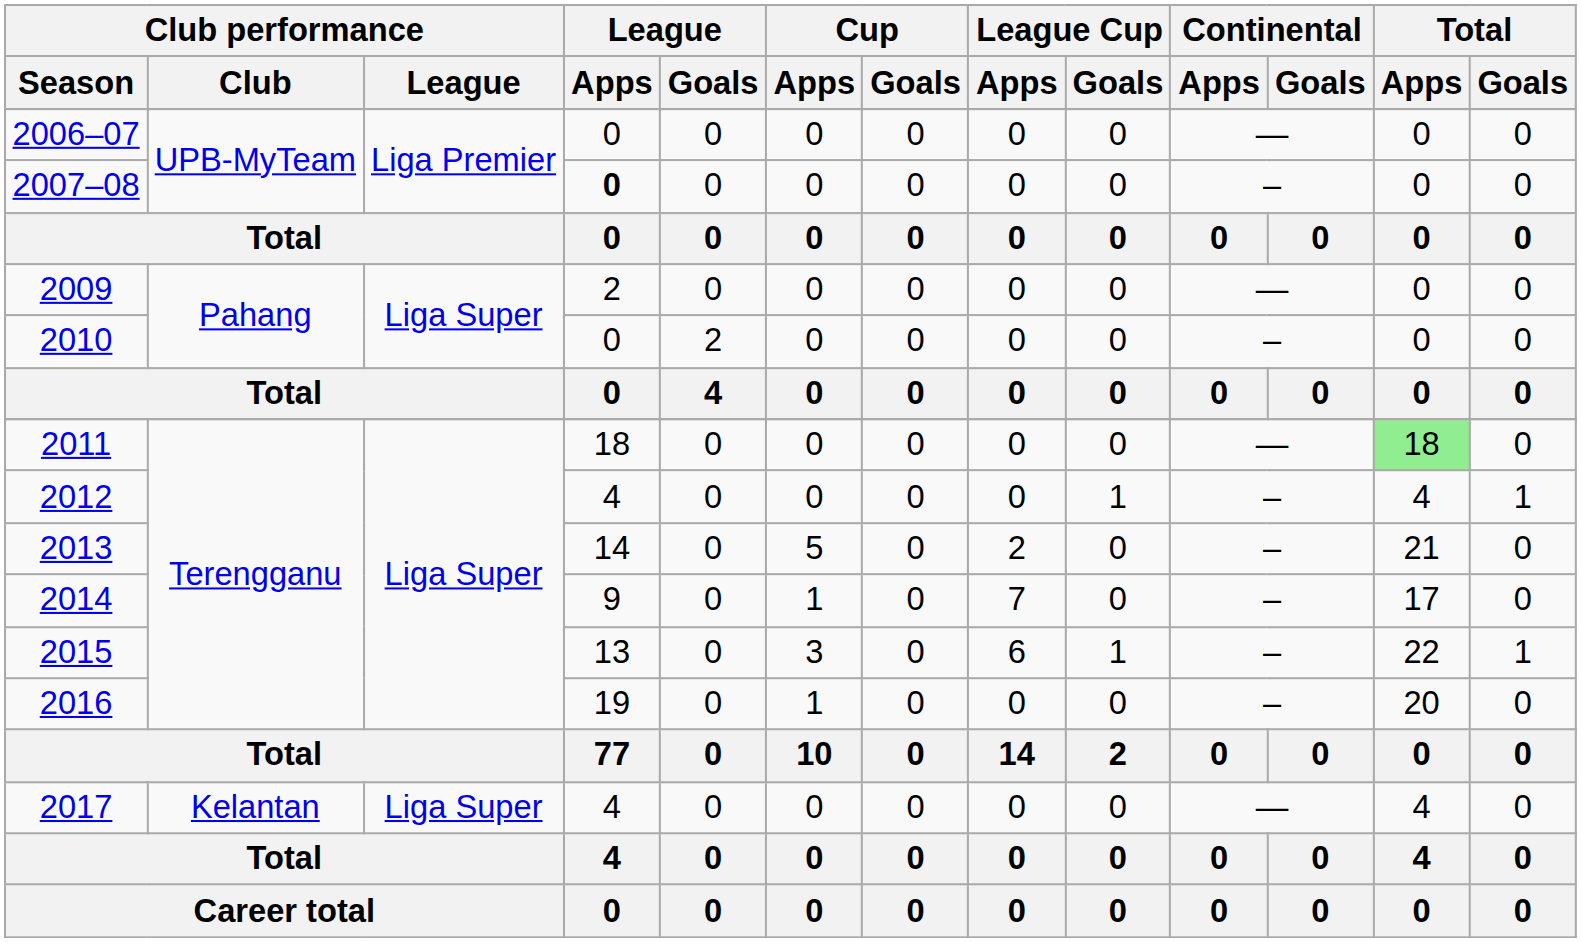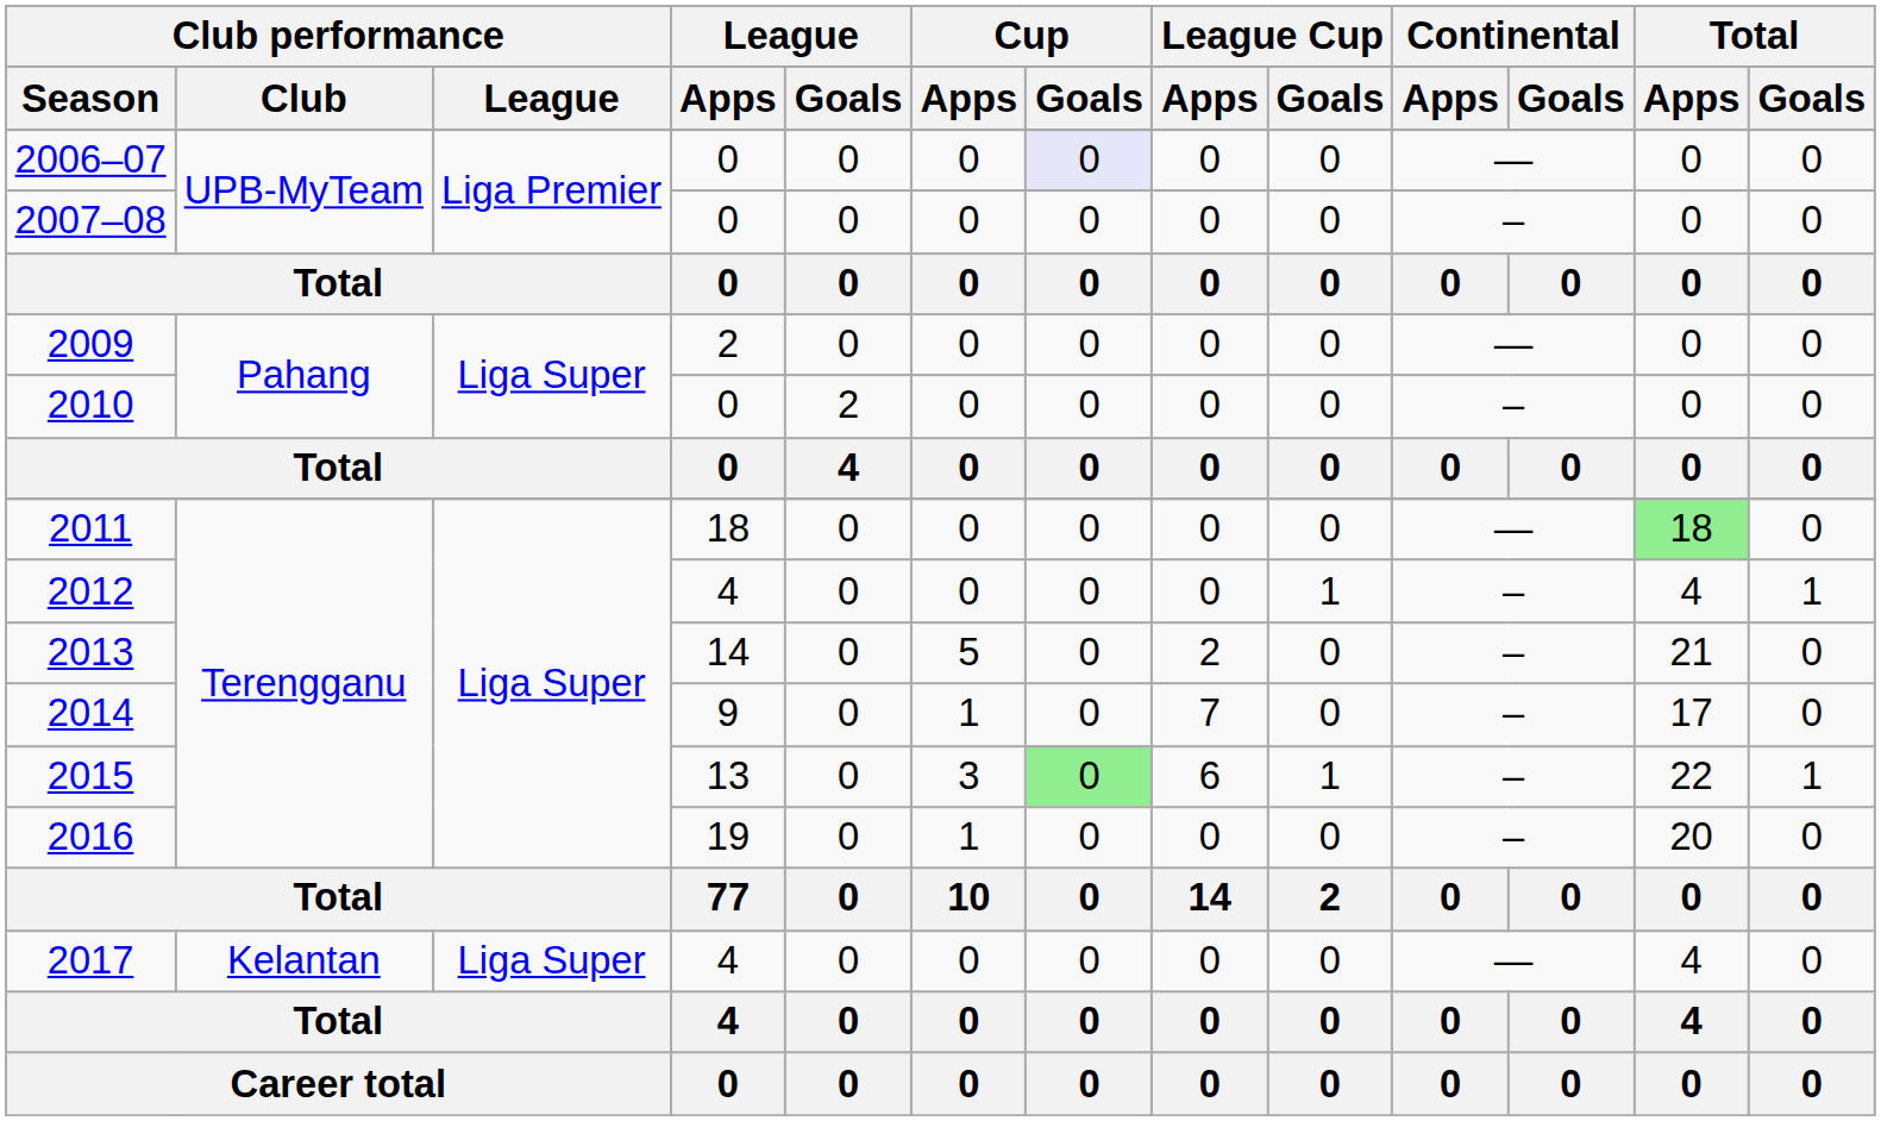2006–07 | Cup / Goals: no background -> lavender background
2007–08 | League / Apps: bold -> normal
2015 | Cup / Goals: no background -> lightgreen background
